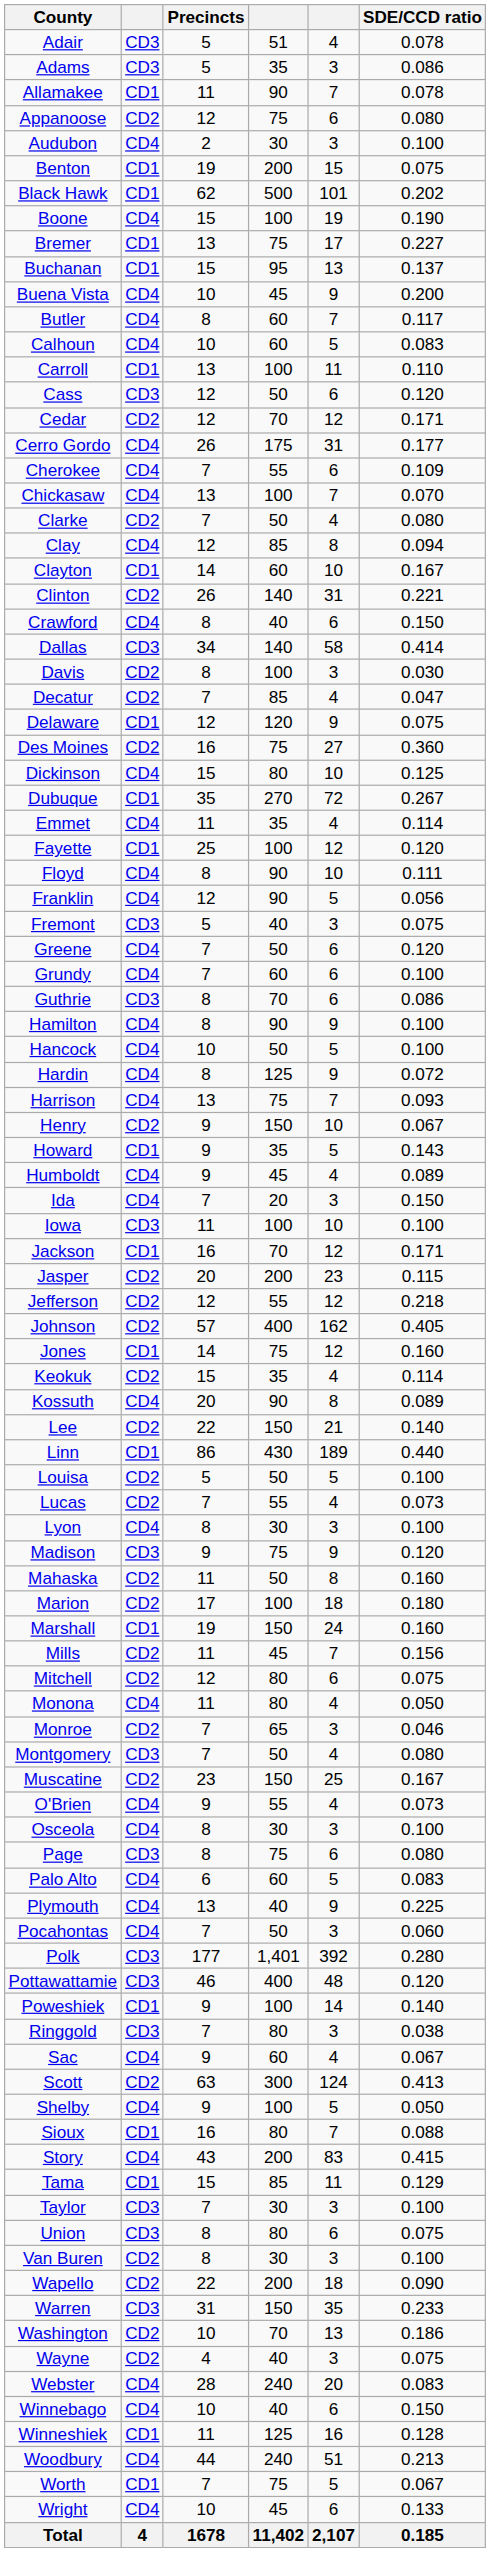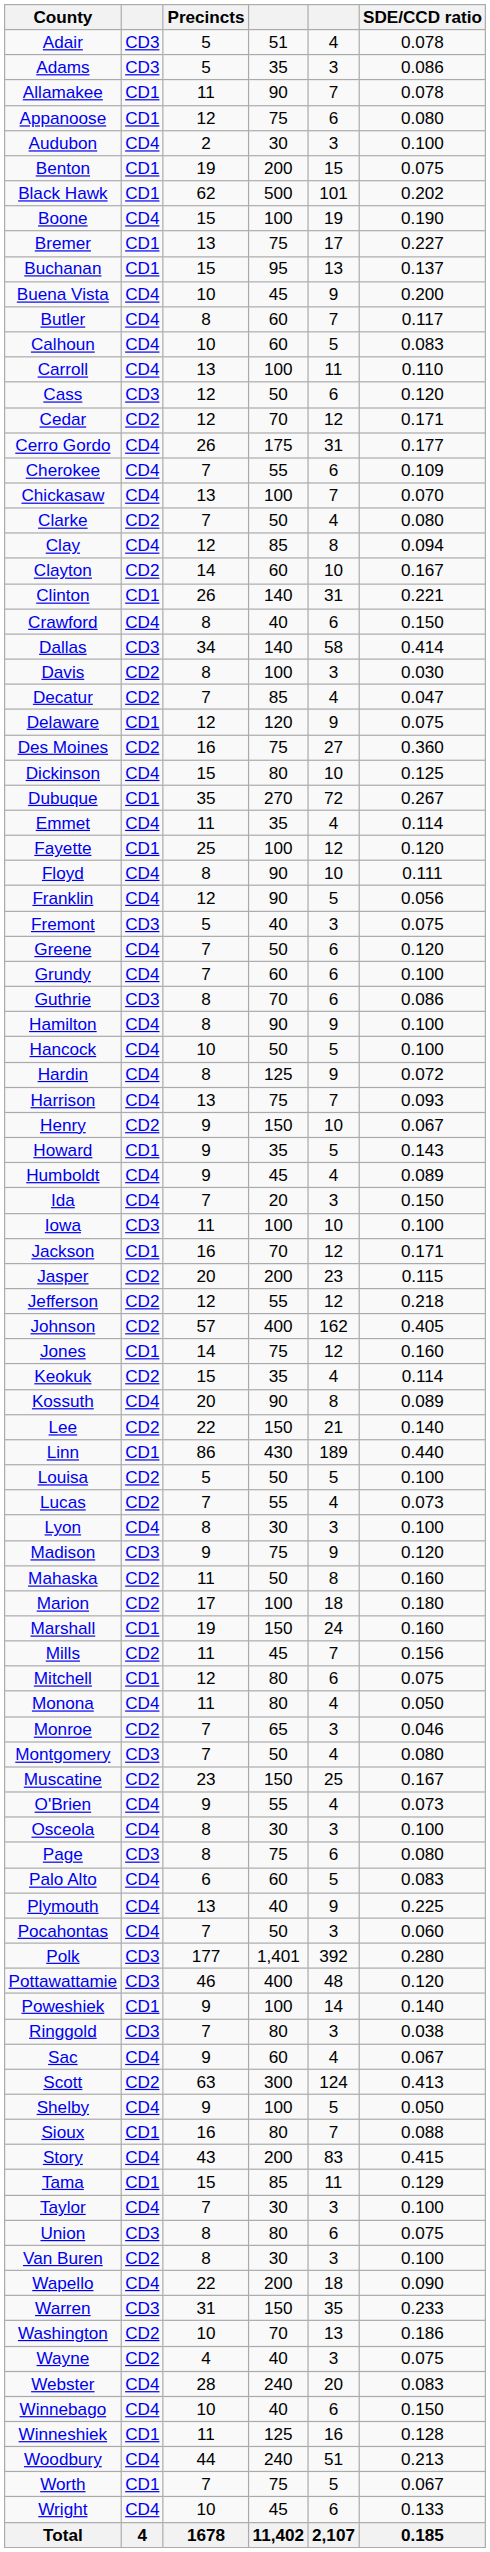Appanoose | column 2: CD2 -> CD1
Carroll | column 2: CD1 -> CD4
Clayton | column 2: CD1 -> CD2
Clinton | column 2: CD2 -> CD1
Mitchell | column 2: CD2 -> CD1
Taylor | column 2: CD3 -> CD4
Wapello | column 2: CD2 -> CD4
